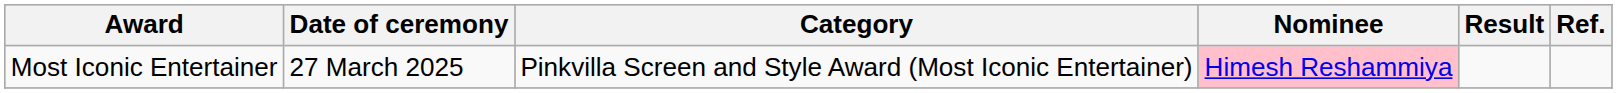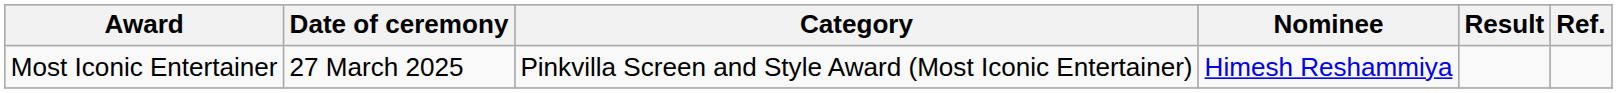Most Iconic Entertainer | Nominee: pink background -> no background
